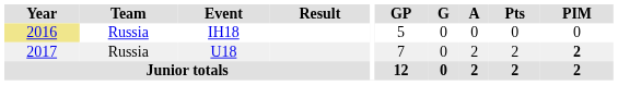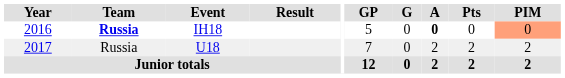IH18 | Year: khaki background -> no background
IH18 | Team: normal -> bold
IH18 | A: normal -> bold
IH18 | PIM: no background -> lightsalmon background
U18 | PIM: bold -> normal
